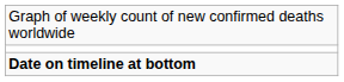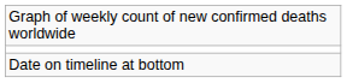row 3 | column 1: bold -> normal
